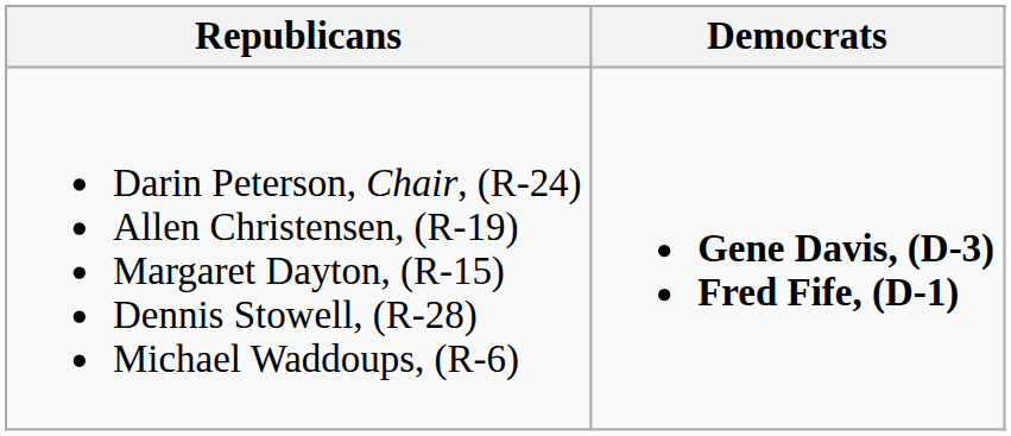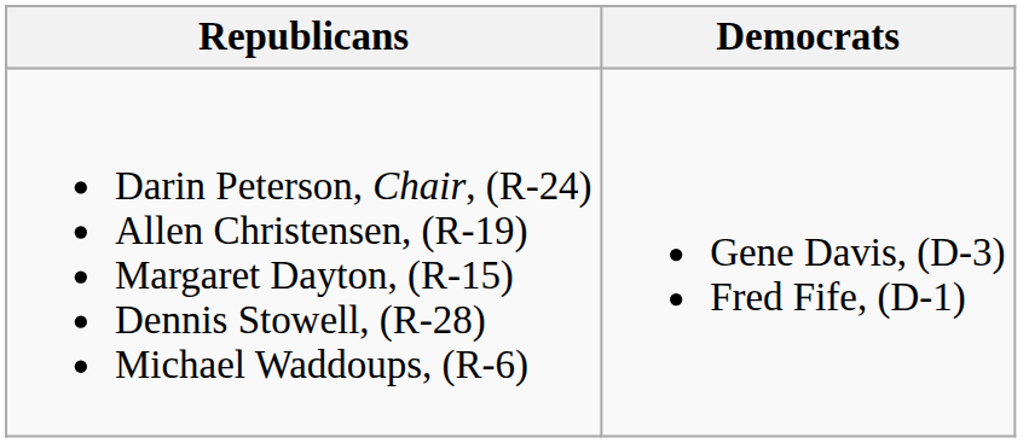row 2 | Democrats: bold -> normal
